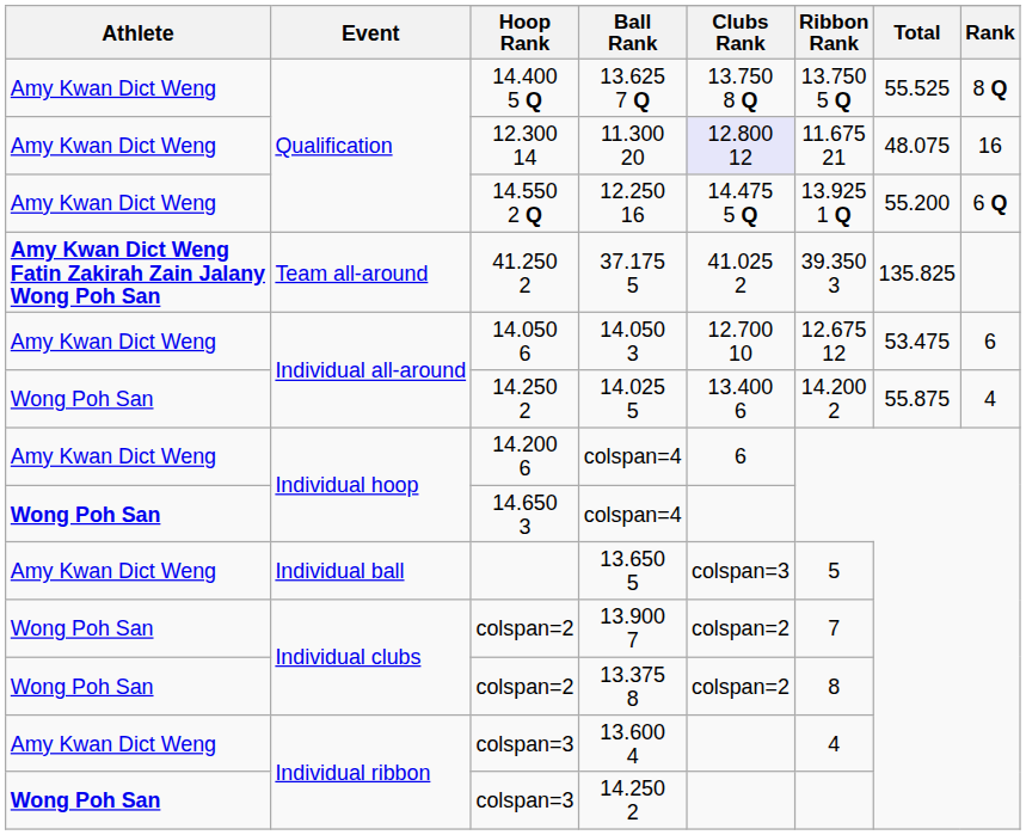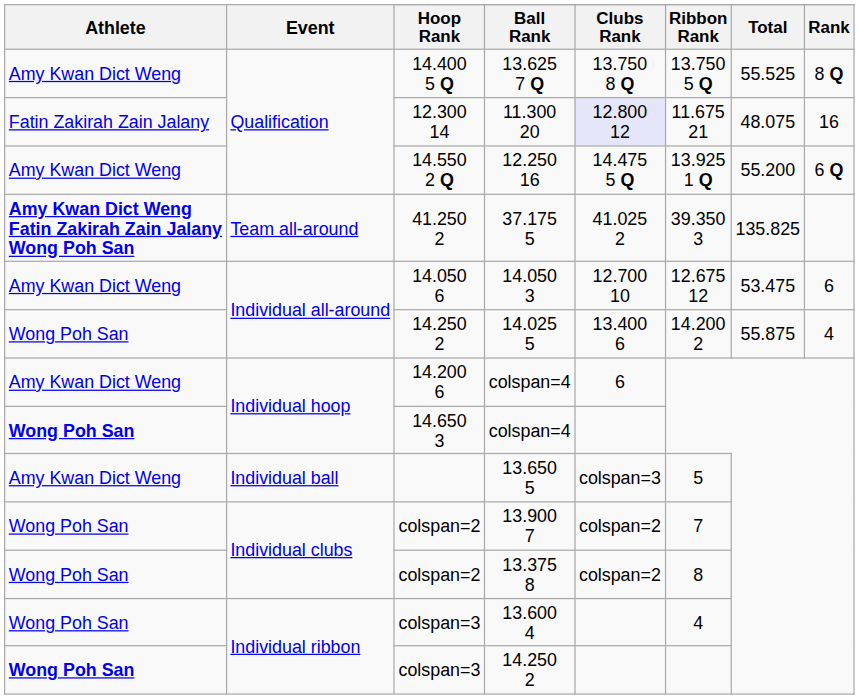11.300 20 | Athlete: Amy Kwan Dict Weng -> Fatin Zakirah Zain Jalany
13.600 4 | Athlete: Amy Kwan Dict Weng -> Wong Poh San
